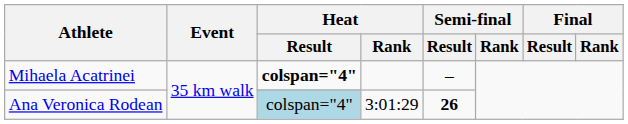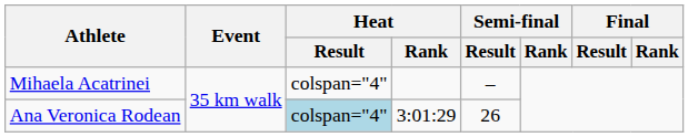Mihaela Acatrinei | Heat / Result: bold -> normal
Ana Veronica Rodean | Semi-final / Result: bold -> normal
